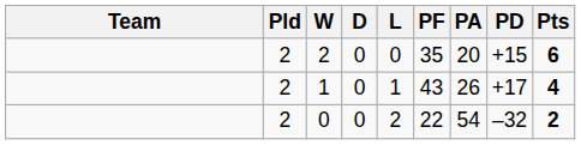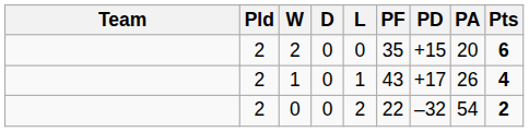columns swapped: PA <-> PD
